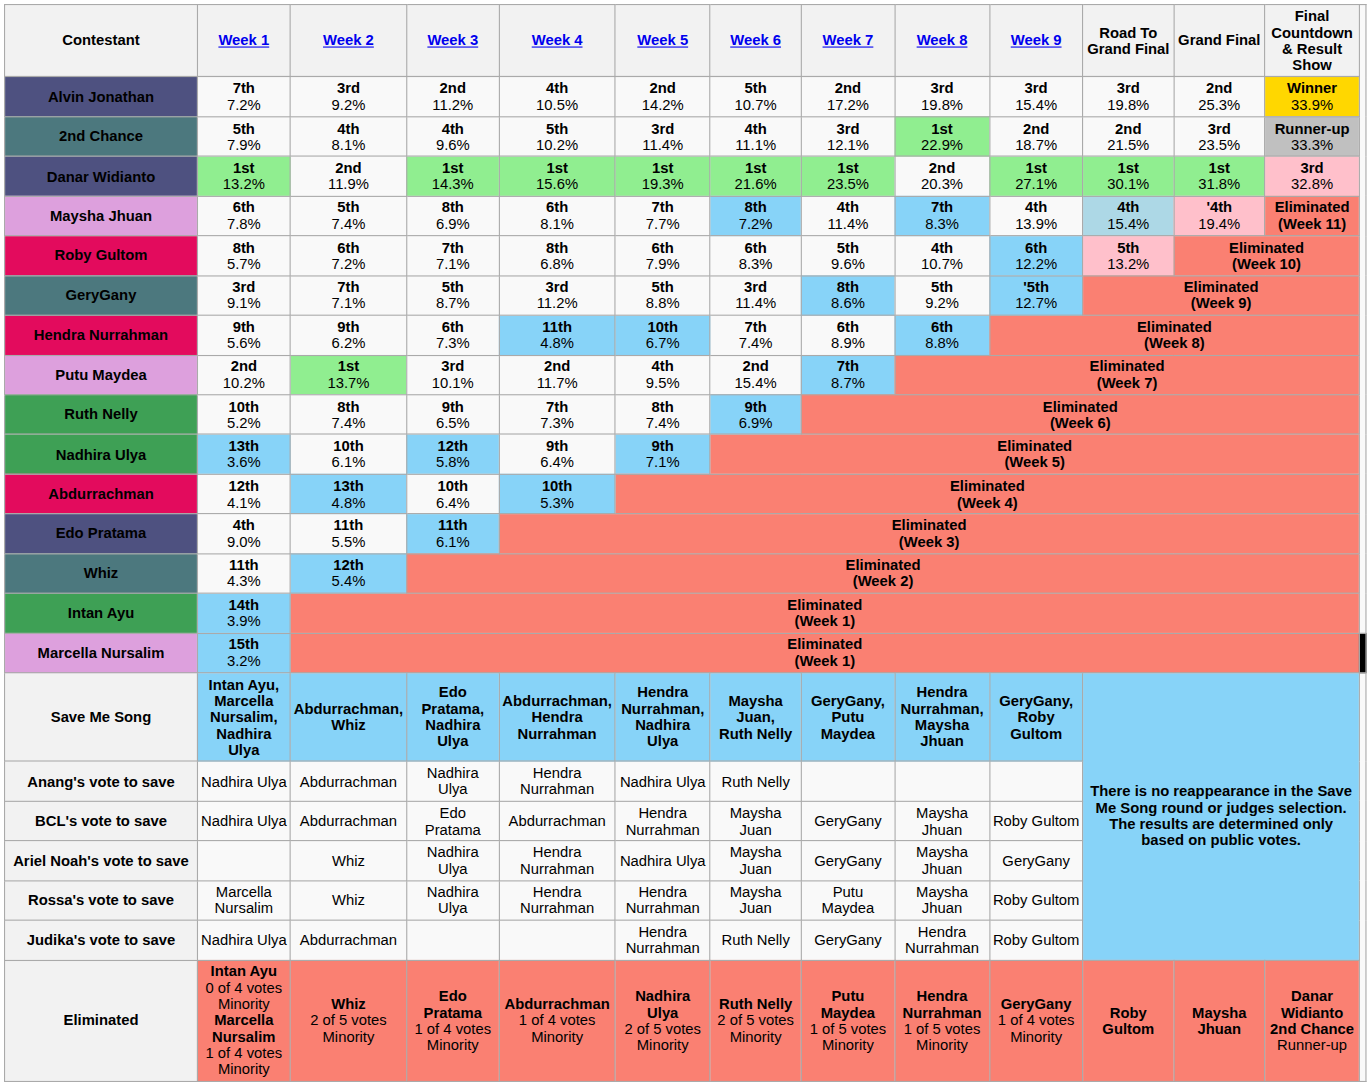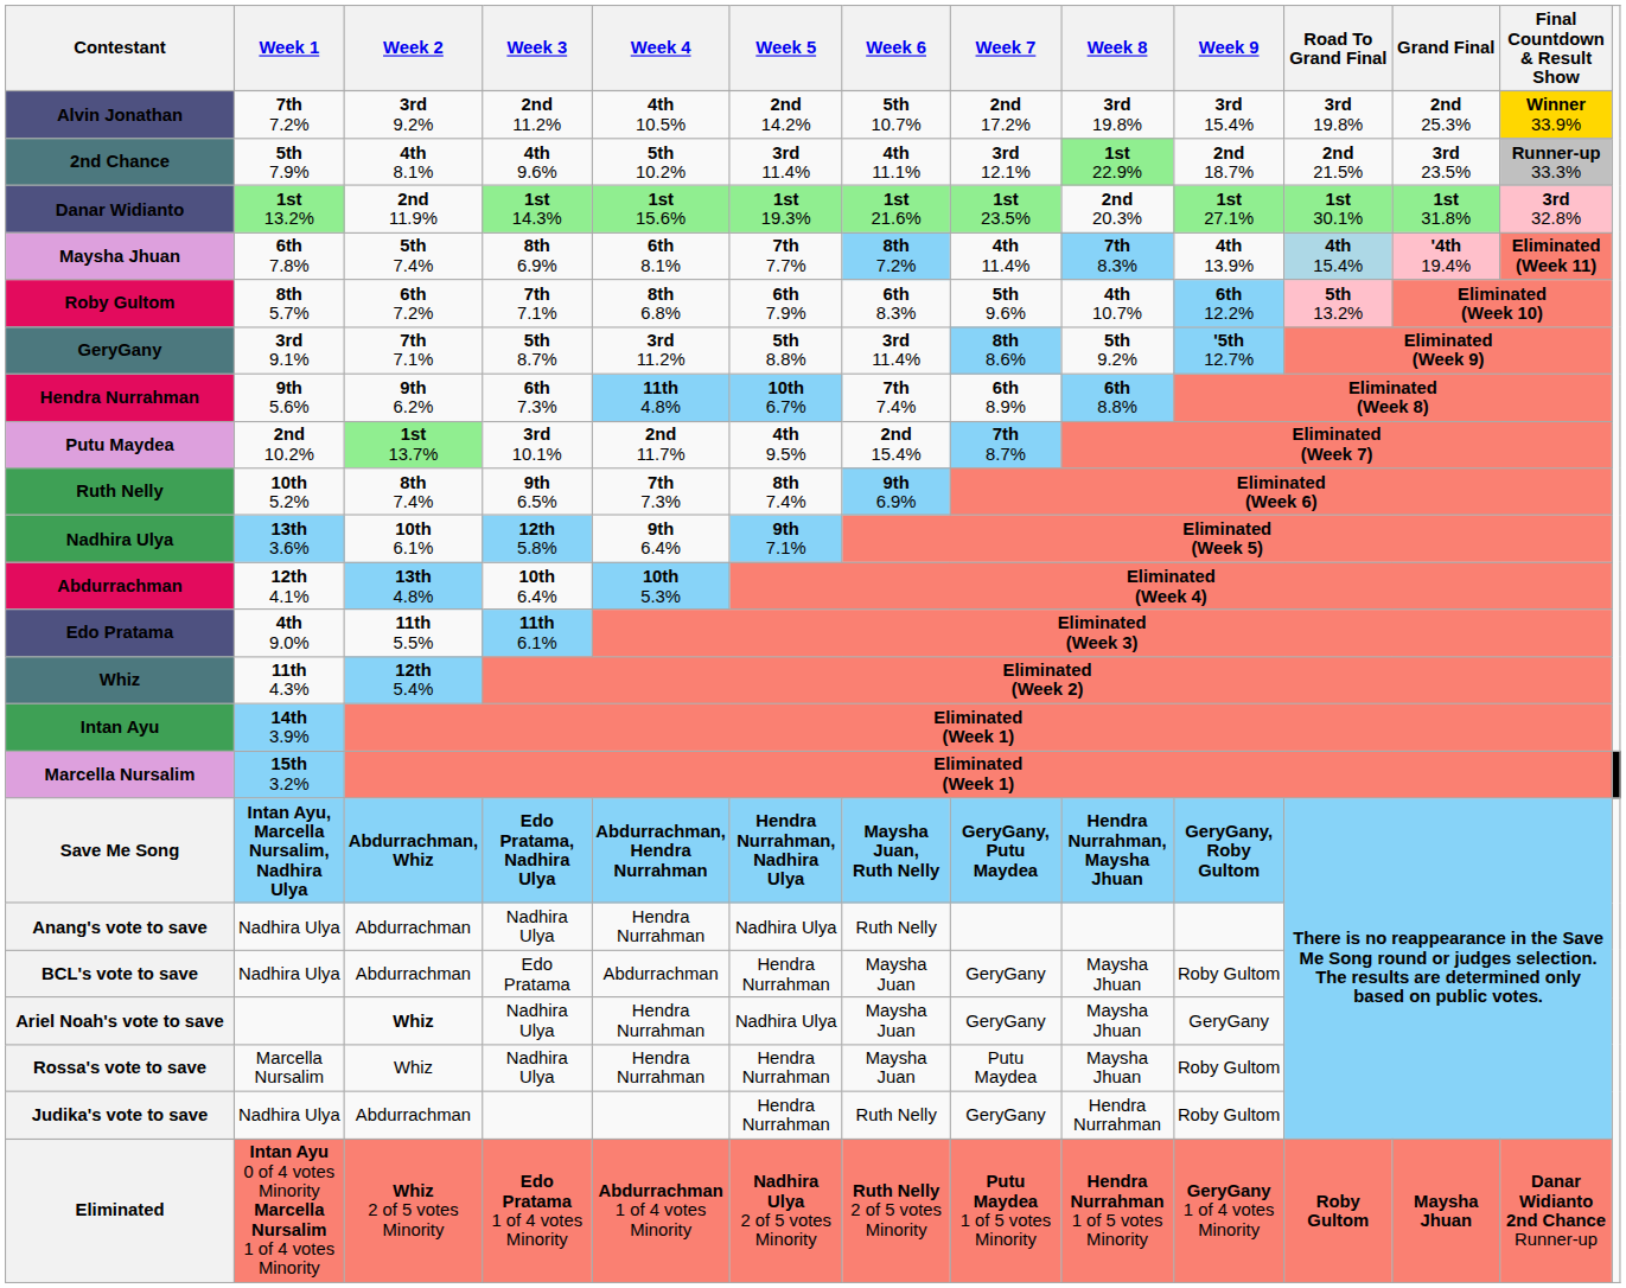Ariel Noah's vote to save | Week 2: normal -> bold
